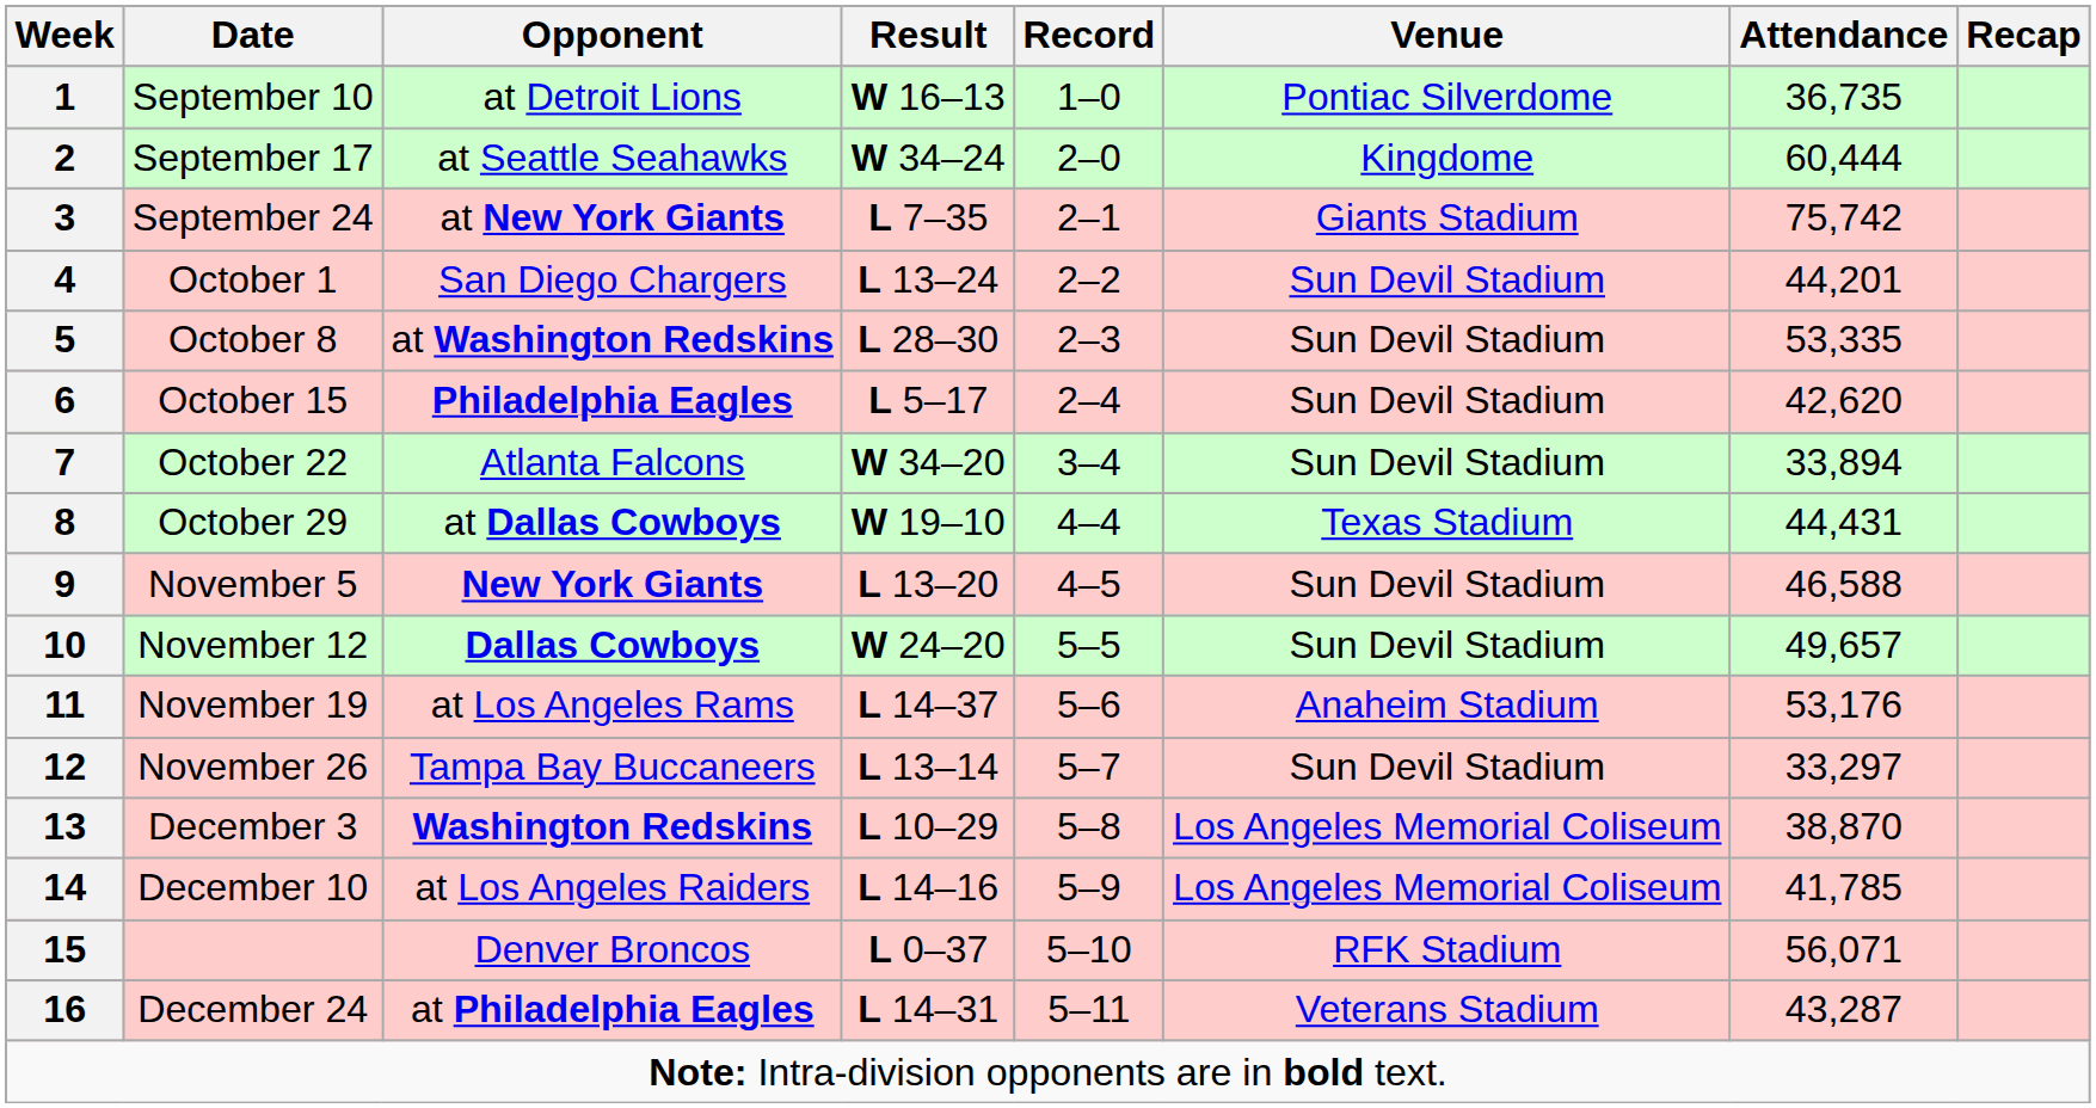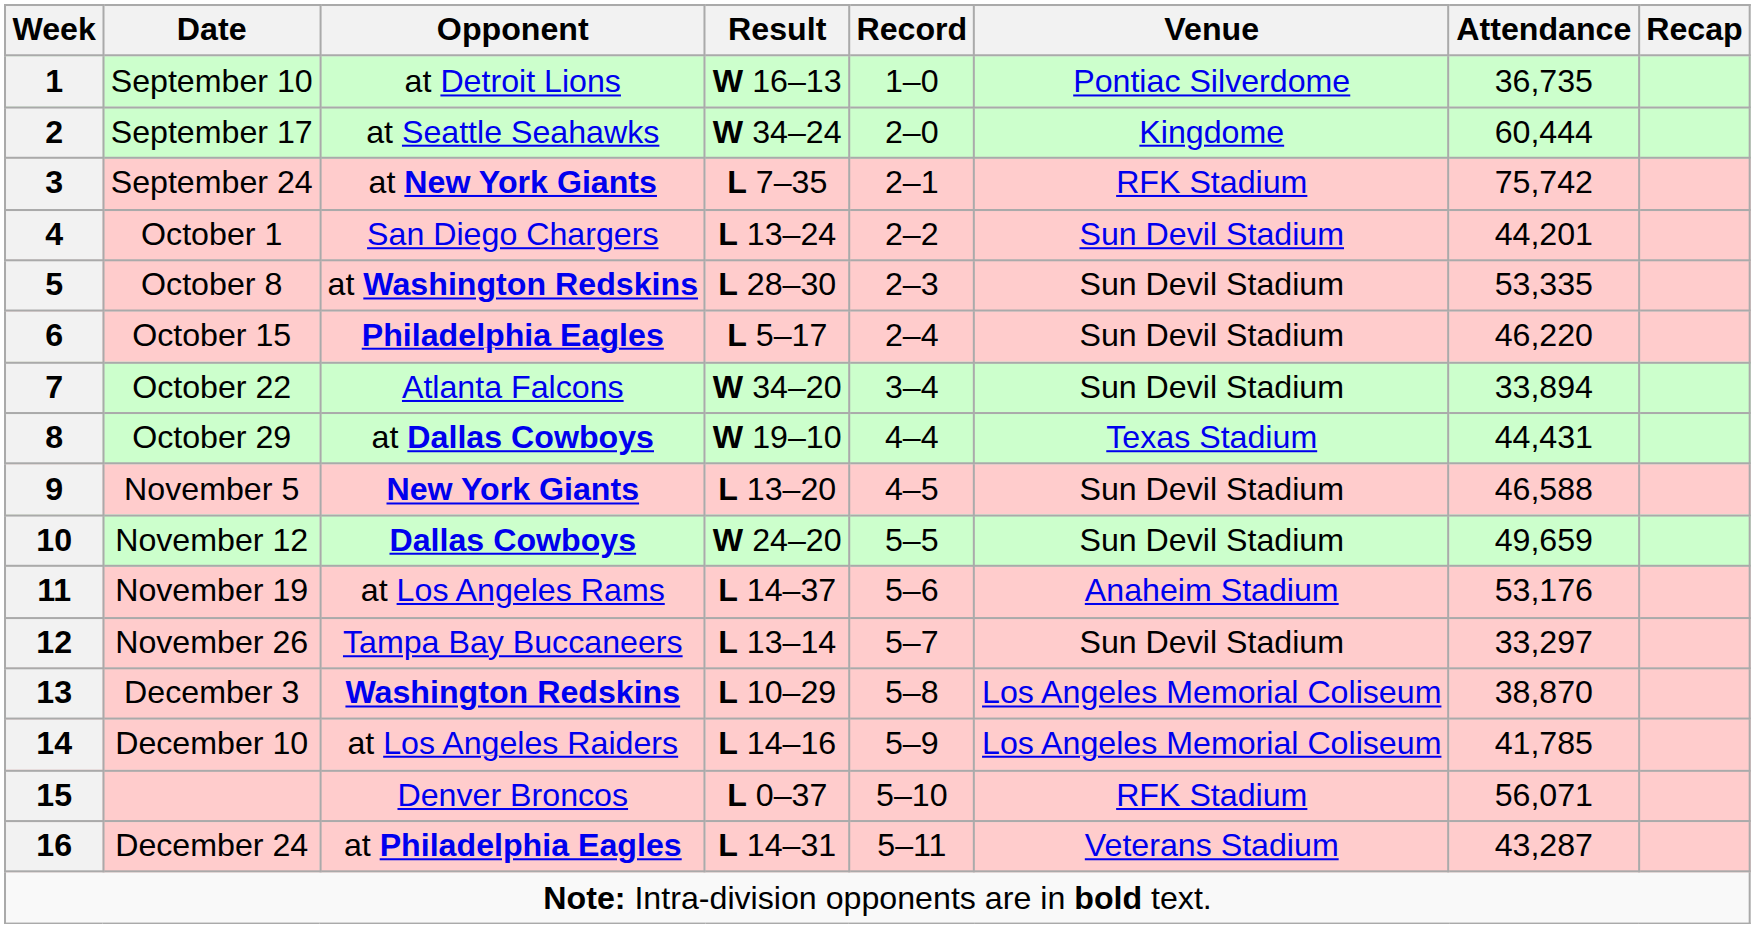3 | Venue: Giants Stadium -> RFK Stadium
6 | Attendance: 42,620 -> 46,220
10 | Attendance: 49,657 -> 49,659
